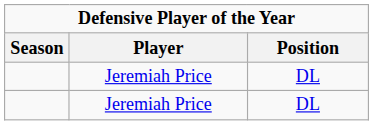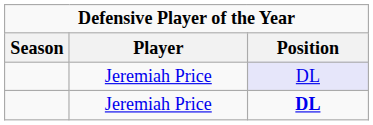row 3 | Position: no background -> lavender background
row 4 | Position: normal -> bold
